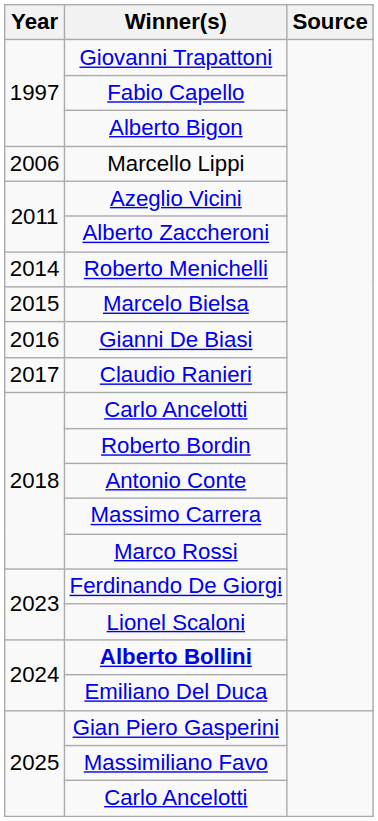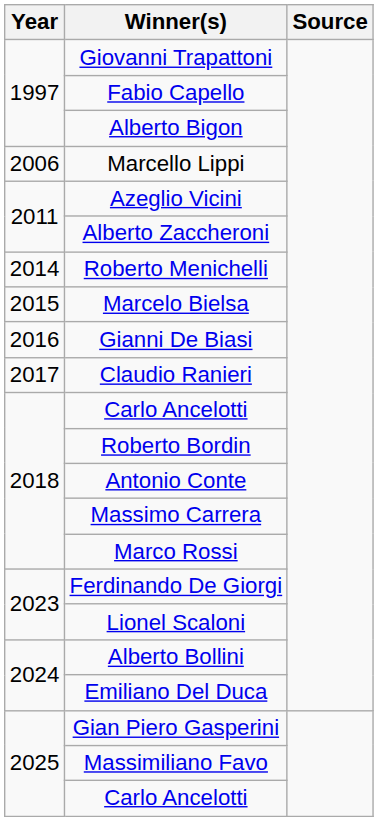Alberto Bollini | Winner(s): bold -> normal
